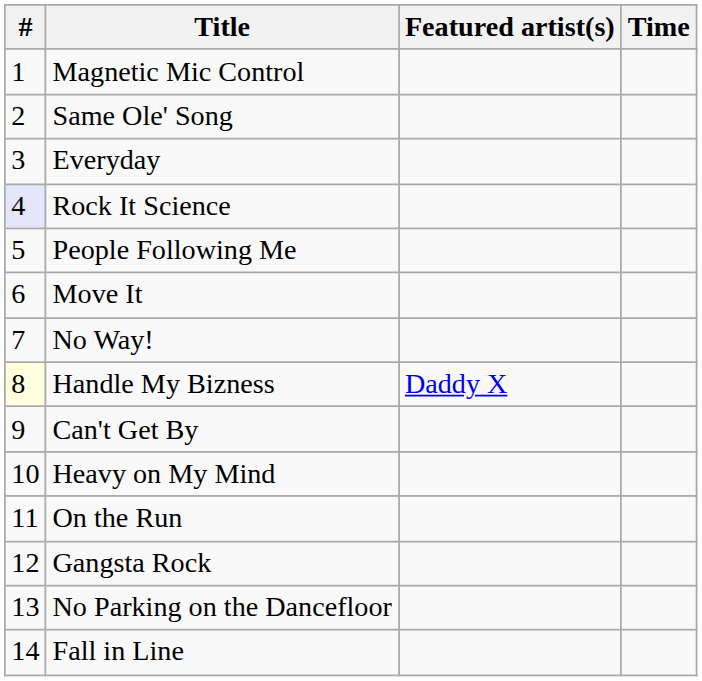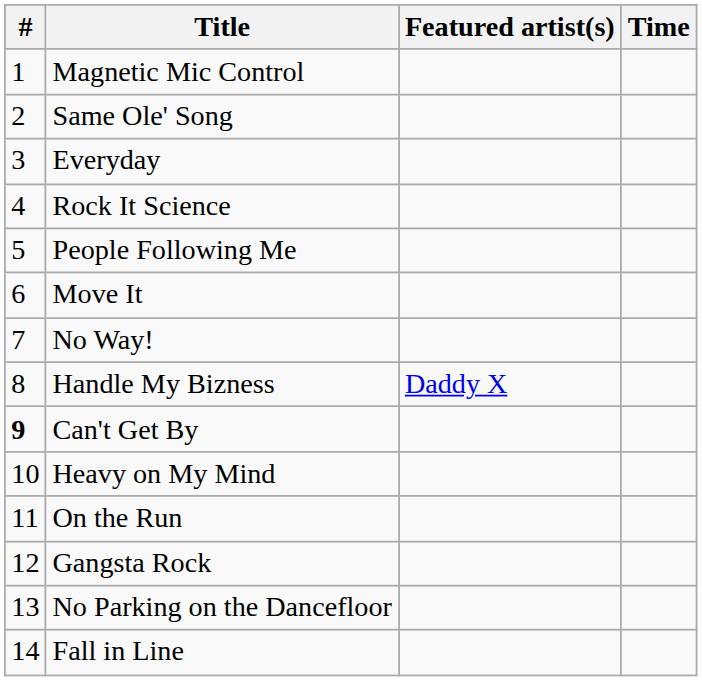Rock It Science | #: lavender background -> no background
Handle My Bizness | #: lightyellow background -> no background
Can't Get By | #: normal -> bold
